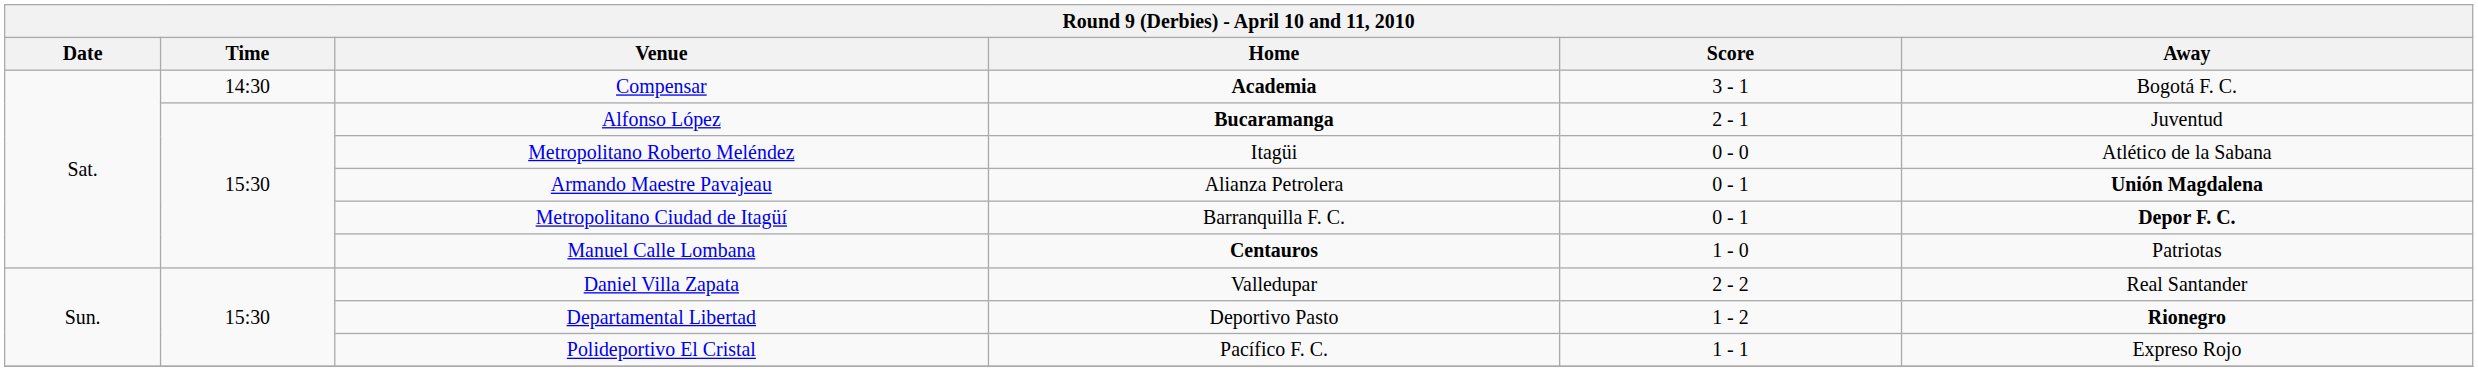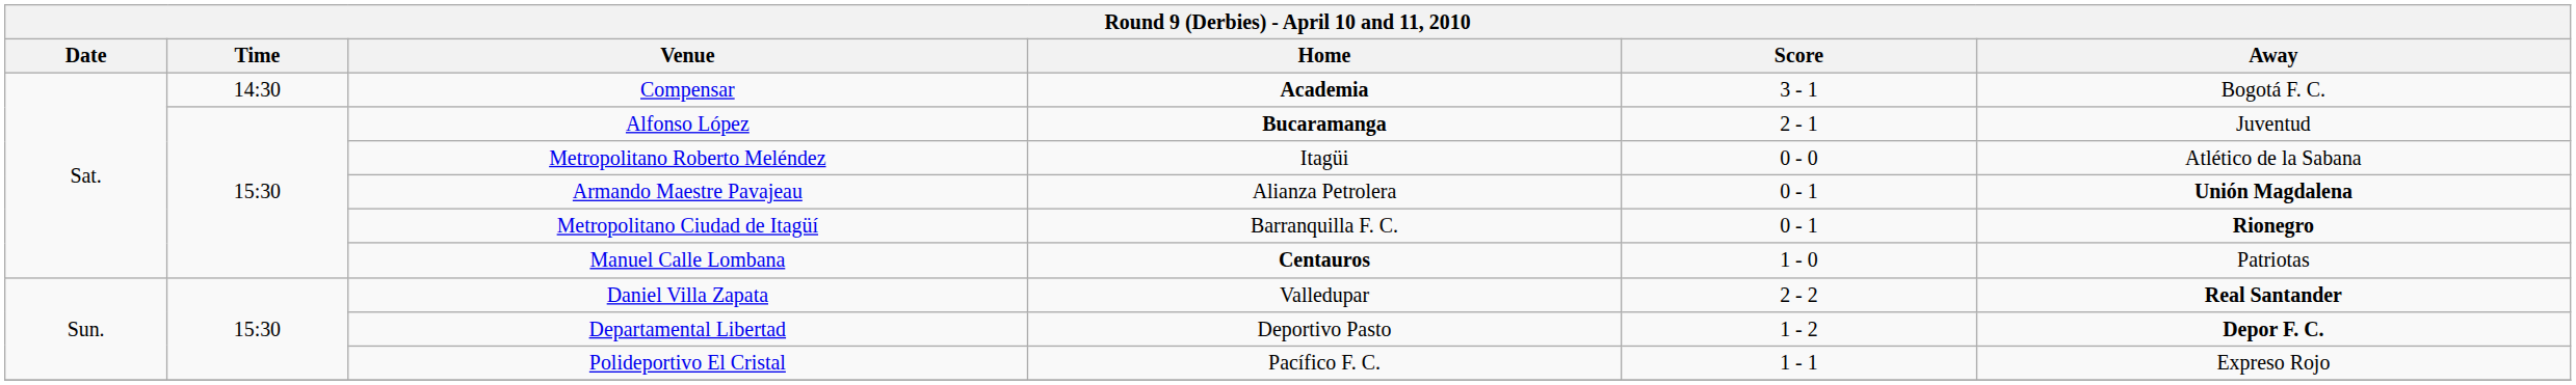Metropolitano Ciudad de Itagüí | Away: Depor F. C. -> Rionegro
Daniel Villa Zapata | Away: normal -> bold
Departamental Libertad | Away: Rionegro -> Depor F. C.
